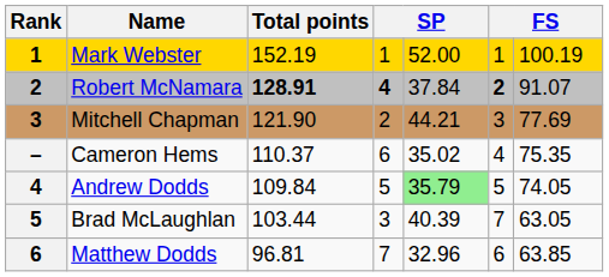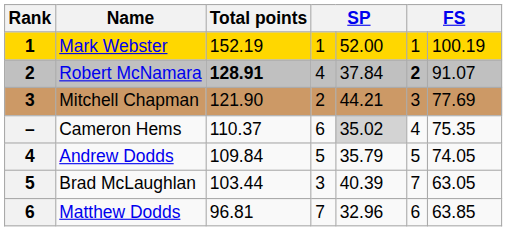Robert McNamara | column 4: bold -> normal
Cameron Hems | column 5: no background -> lightgrey background
Andrew Dodds | column 5: lightgreen background -> no background
